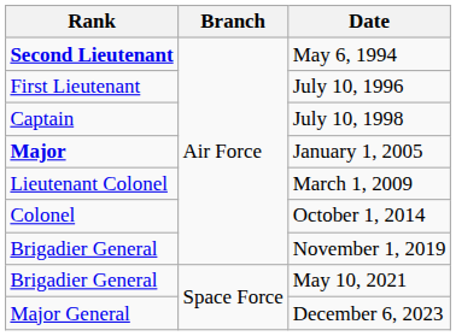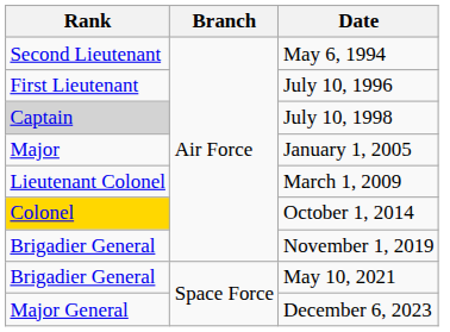May 6, 1994 | Rank: bold -> normal
July 10, 1998 | Rank: no background -> lightgrey background
January 1, 2005 | Rank: bold -> normal
October 1, 2014 | Rank: no background -> gold background
